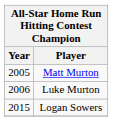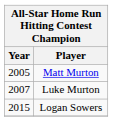Luke Murton | Year: 2006 -> 2007
